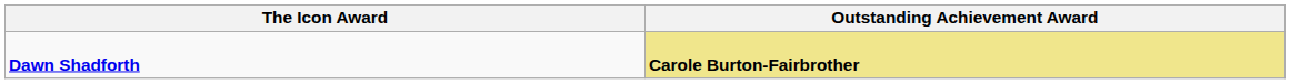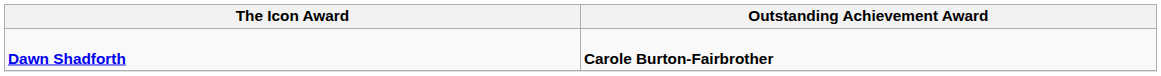Dawn Shadforth | Outstanding Achievement Award: khaki background -> no background
